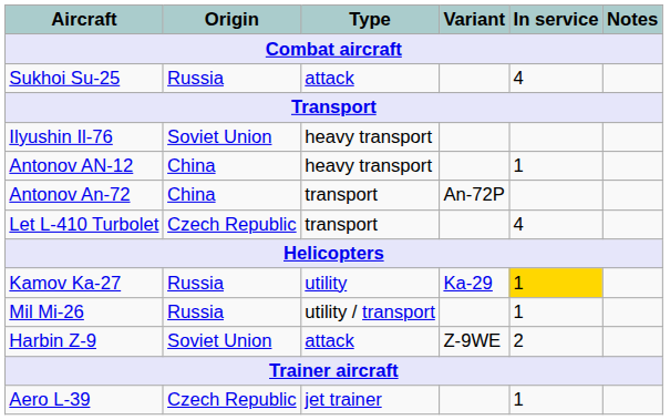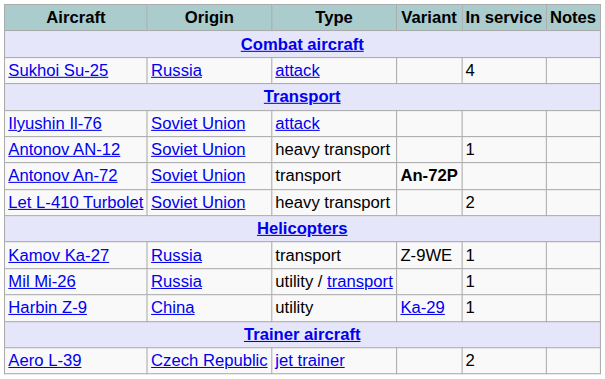Ilyushin Il-76 | Type: heavy transport -> attack
Antonov AN-12 | Origin: China -> Soviet Union
Antonov An-72 | Origin: China -> Soviet Union
Antonov An-72 | Variant: normal -> bold
Let L-410 Turbolet | Origin: Czech Republic -> Soviet Union
Let L-410 Turbolet | Type: transport -> heavy transport
Let L-410 Turbolet | In service: 4 -> 2
Kamov Ka-27 | Type: utility -> transport
Kamov Ka-27 | Variant: Ka-29 -> Z-9WE
Kamov Ka-27 | In service: gold background -> no background
Harbin Z-9 | Origin: Soviet Union -> China
Harbin Z-9 | Type: attack -> utility
Harbin Z-9 | Variant: Z-9WE -> Ka-29
Harbin Z-9 | In service: 2 -> 1
Aero L-39 | In service: 1 -> 2
